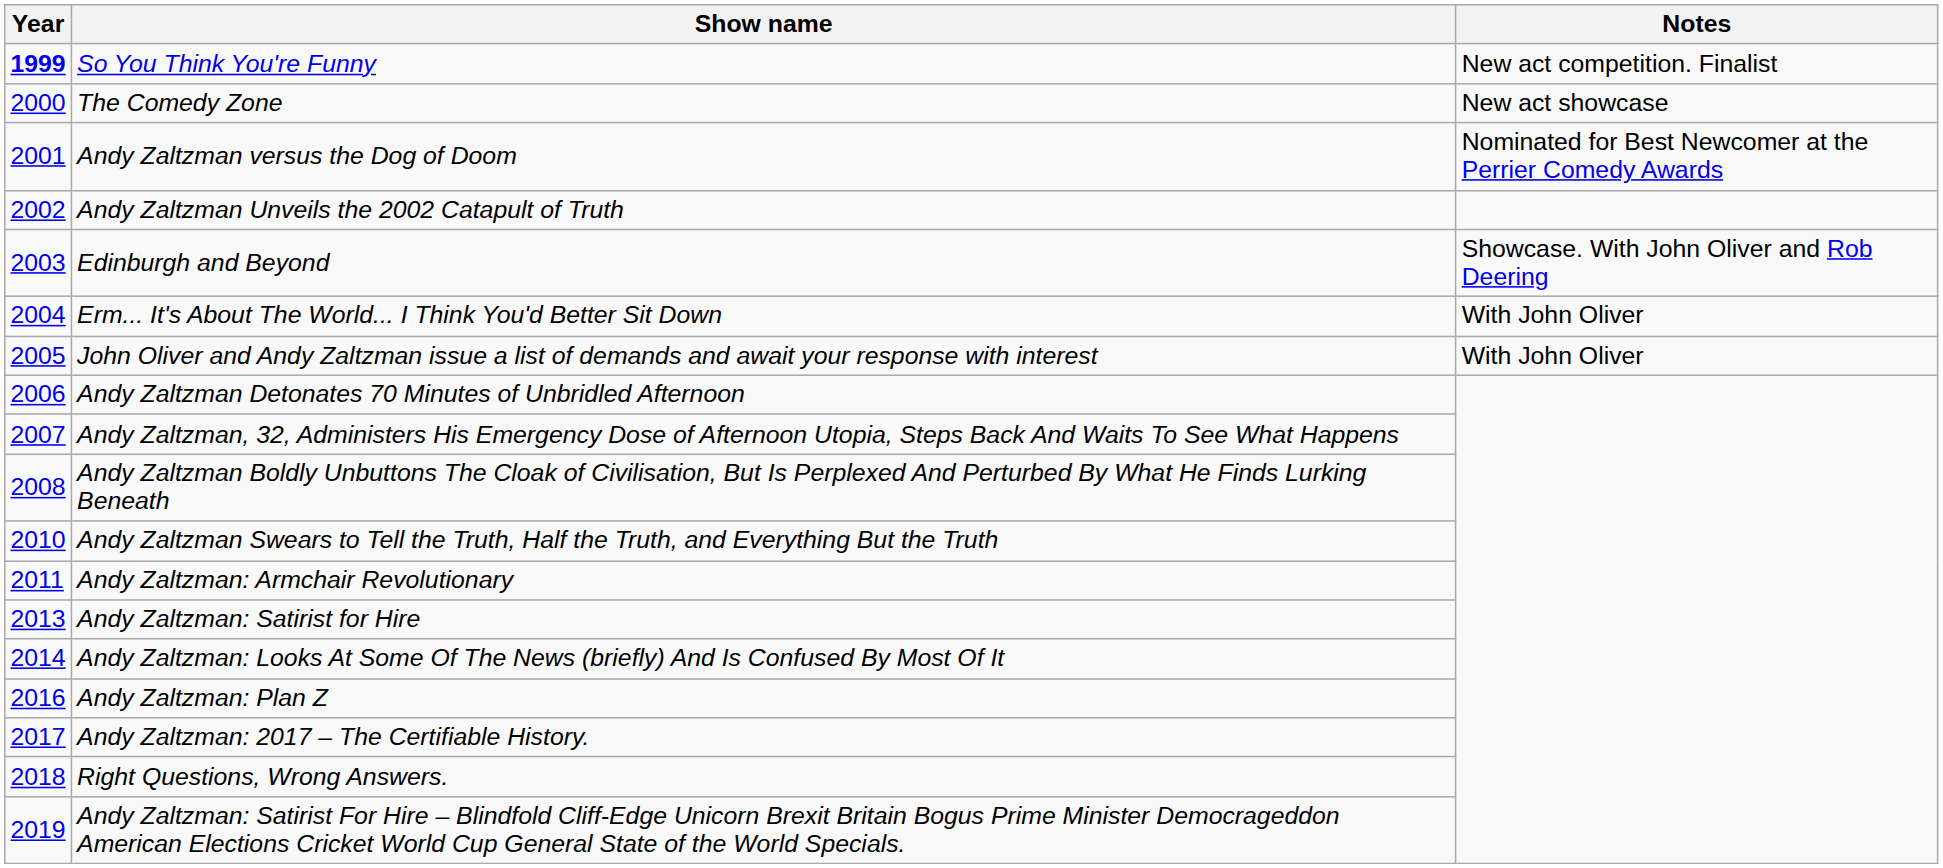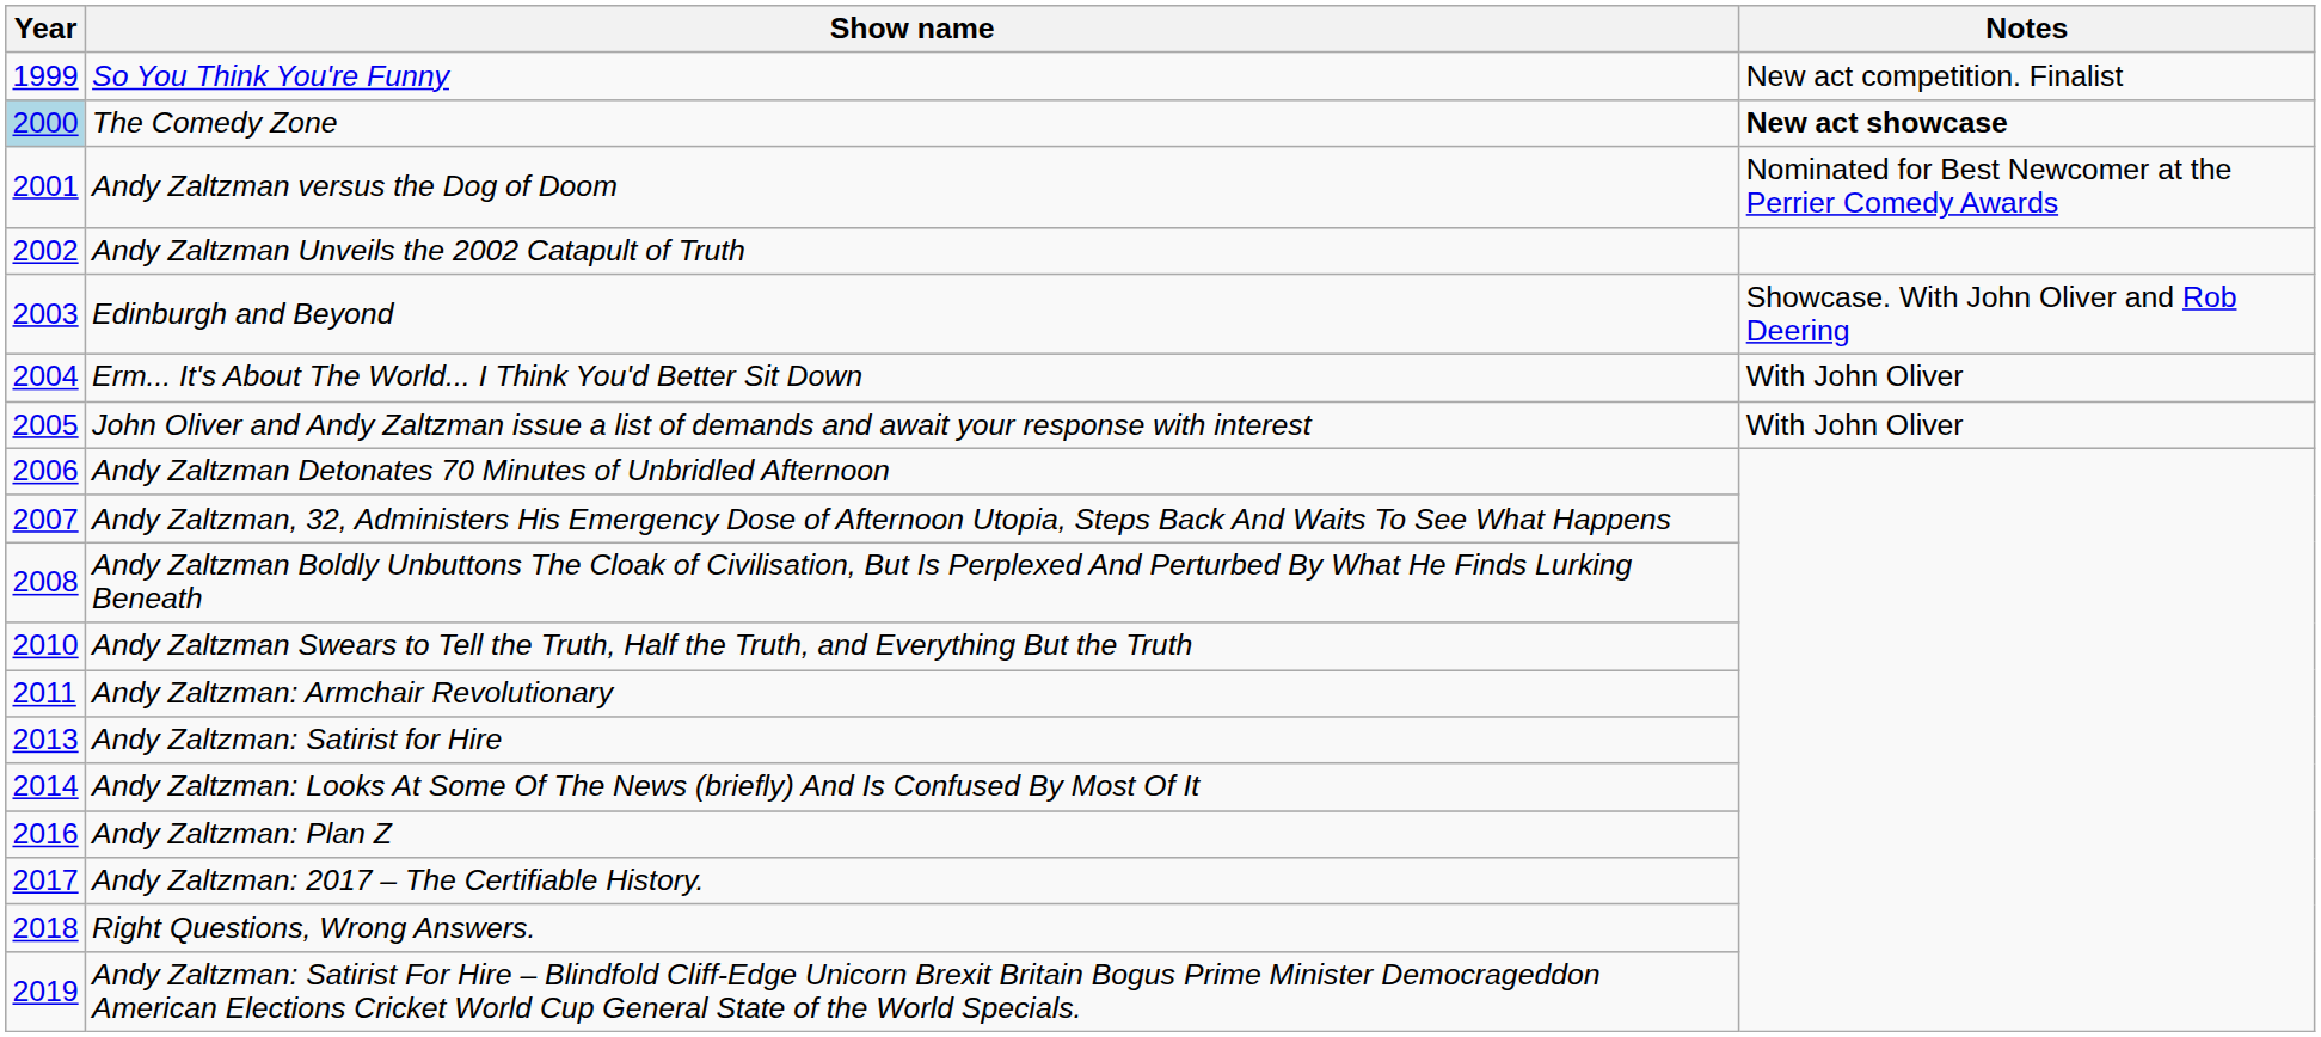So You Think You're Funny | Year: bold -> normal
The Comedy Zone | Year: no background -> lightblue background
The Comedy Zone | Notes: normal -> bold
